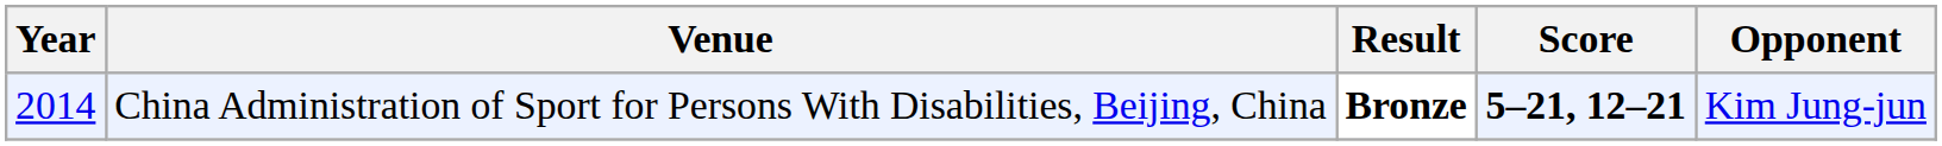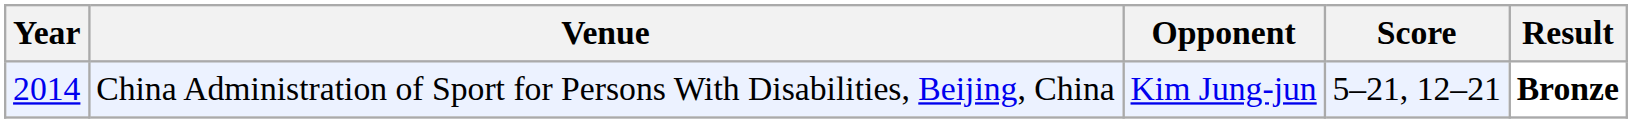columns swapped: Opponent <-> Result
row 2 | Score: bold -> normal
